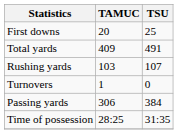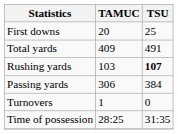Rushing yards | TSU: normal -> bold
rows swapped: Passing yards <-> Turnovers
